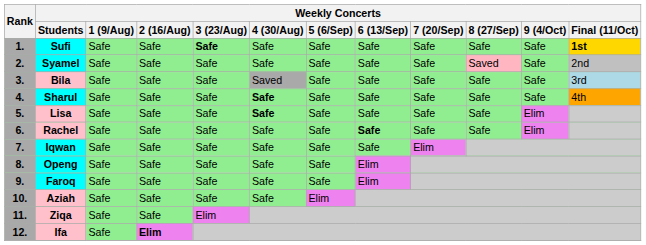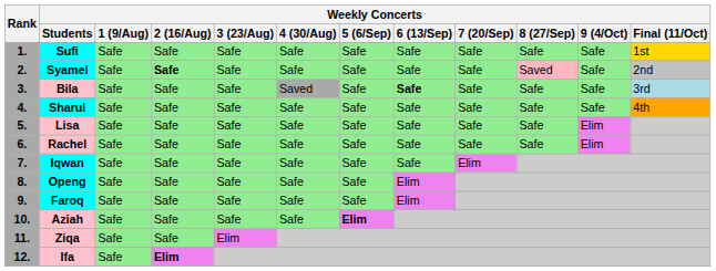Sufi | Weekly Concerts / 3 (23/Aug): bold -> normal
Sufi | Weekly Concerts / Final (11/Oct): bold -> normal
Syamel | Weekly Concerts / 2 (16/Aug): normal -> bold
Bila | Weekly Concerts / 6 (13/Sep): normal -> bold
Sharul | Weekly Concerts / 4 (30/Aug): bold -> normal
Lisa | Weekly Concerts / 4 (30/Aug): bold -> normal
Rachel | Weekly Concerts / 6 (13/Sep): bold -> normal
Aziah | Weekly Concerts / 5 (6/Sep): normal -> bold
